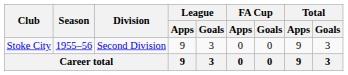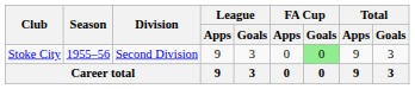Stoke City | FA Cup / Goals: no background -> lightgreen background
